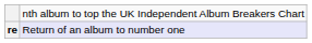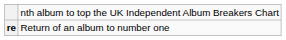re | column 2: lavender background -> no background
